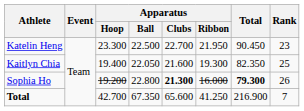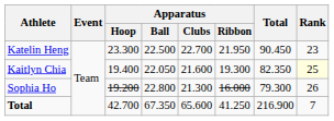Kaitlyn Chia | Rank: no background -> lightyellow background
Sophia Ho | Apparatus / Clubs: bold -> normal
Sophia Ho | Total: bold -> normal
